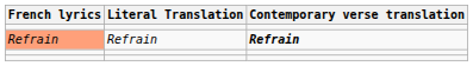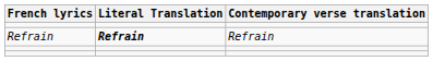row 3 | French lyrics: lightsalmon background -> no background
row 3 | Literal Translation: normal -> bold
row 3 | Contemporary verse translation: bold -> normal
